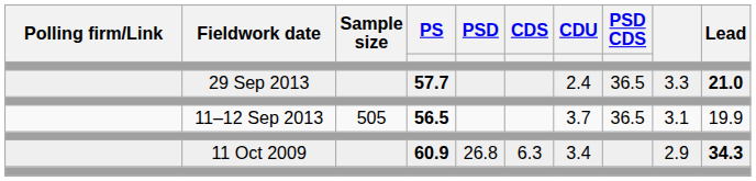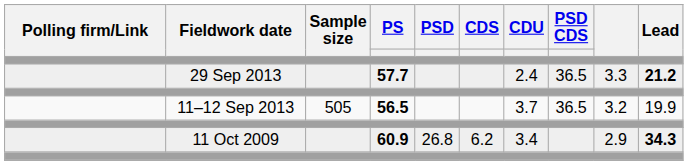29 Sep 2013 | Lead: 21.0 -> 21.2
11–12 Sep 2013 | column 9: 3.1 -> 3.2
11 Oct 2009 | CDS: 6.3 -> 6.2
